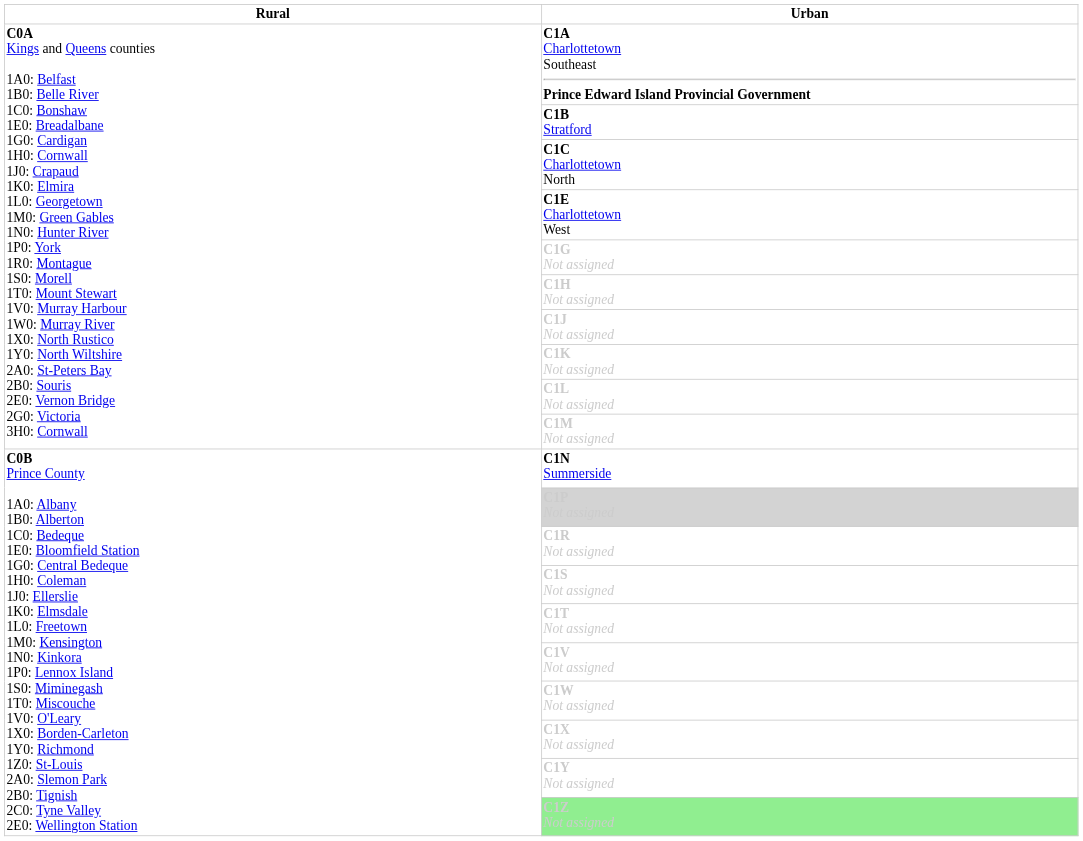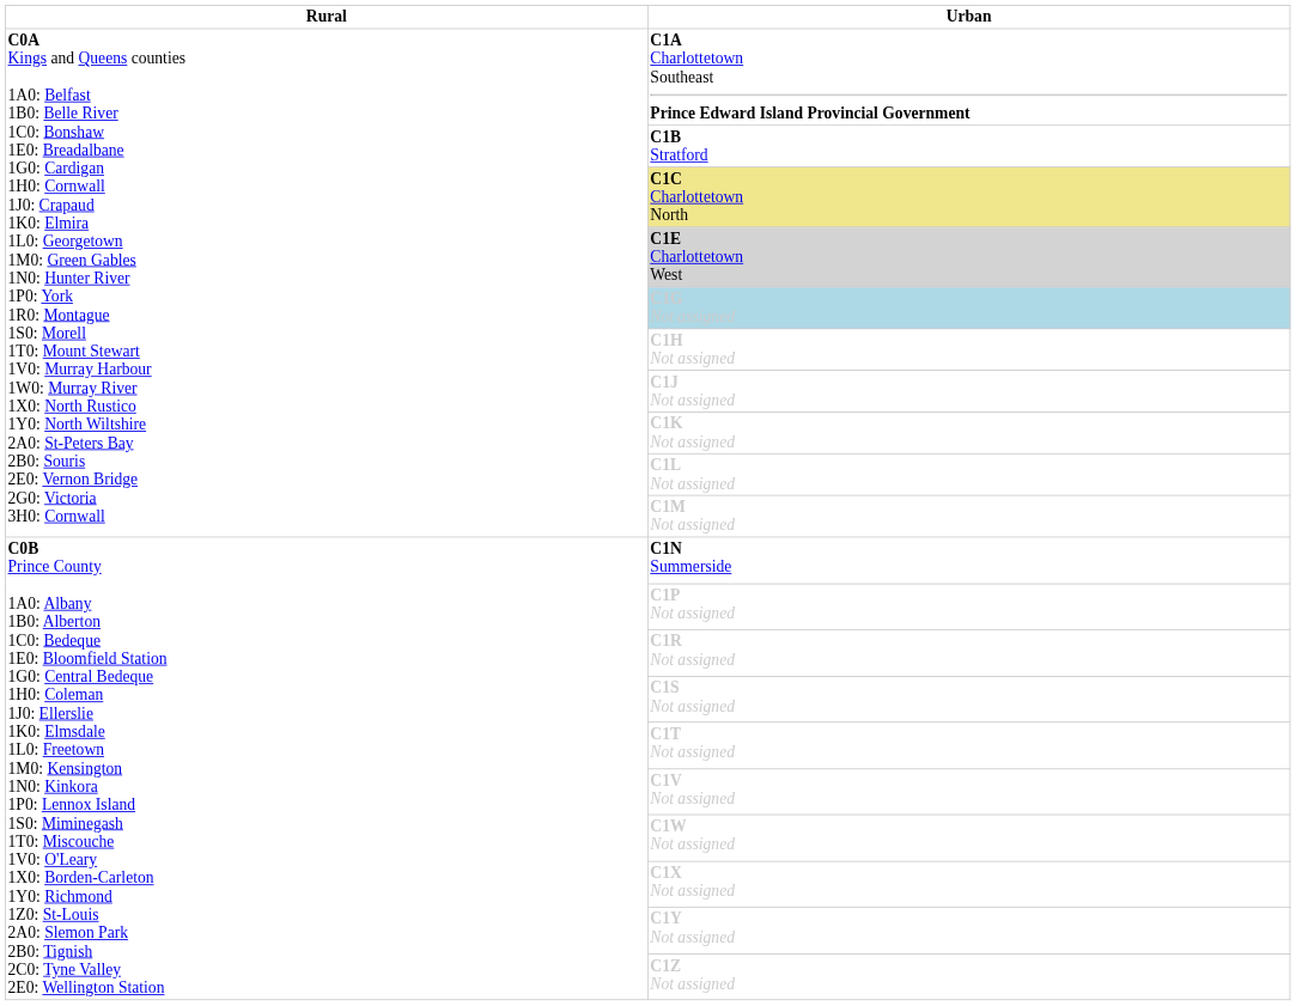C1C Charlottetown North | Urban: no background -> khaki background
C1E Charlottetown West | Urban: no background -> lightgrey background
C1G Not assigned | Urban: no background -> lightblue background
C1P Not assigned | Urban: lightgrey background -> no background
C1Z Not assigned | Urban: lightgreen background -> no background
